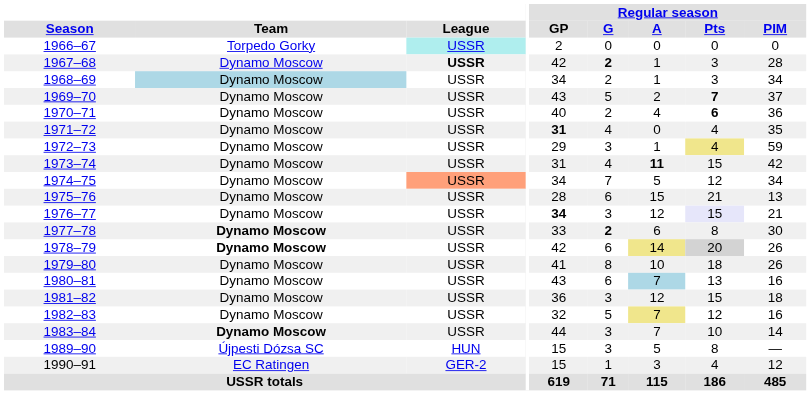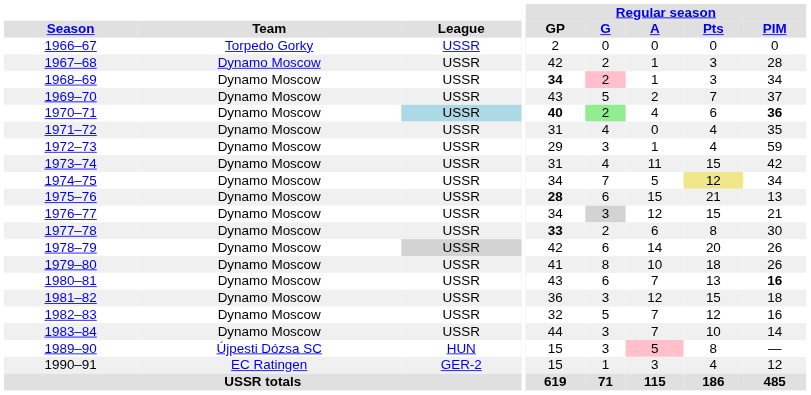1966–67 | League: paleturquoise background -> no background
1967–68 | League: bold -> normal
1967–68 | Regular season / G: bold -> normal
1968–69 | Team: lightblue background -> no background
1968–69 | Regular season / GP: normal -> bold
1968–69 | Regular season / G: no background -> pink background
1969–70 | Regular season / Pts: bold -> normal
1970–71 | League: no background -> lightblue background
1970–71 | Regular season / GP: normal -> bold
1970–71 | Regular season / G: no background -> lightgreen background
1970–71 | Regular season / Pts: bold -> normal
1970–71 | Regular season / PIM: normal -> bold
1971–72 | Regular season / GP: bold -> normal
1972–73 | Regular season / Pts: khaki background -> no background
1973–74 | Regular season / A: bold -> normal
1974–75 | League: lightsalmon background -> no background
1974–75 | Regular season / Pts: no background -> khaki background
1975–76 | Regular season / GP: normal -> bold
1976–77 | Regular season / GP: bold -> normal
1976–77 | Regular season / G: no background -> lightgrey background
1976–77 | Regular season / Pts: lavender background -> no background
1977–78 | Team: bold -> normal
1977–78 | Regular season / GP: normal -> bold
1977–78 | Regular season / G: bold -> normal
1978–79 | Team: bold -> normal
1978–79 | League: no background -> lightgrey background
1978–79 | Regular season / A: khaki background -> no background
1978–79 | Regular season / Pts: lightgrey background -> no background
1980–81 | Regular season / A: lightblue background -> no background
1980–81 | Regular season / PIM: normal -> bold
1982–83 | Regular season / A: khaki background -> no background
1983–84 | Team: bold -> normal
1989–90 | Regular season / A: no background -> pink background
